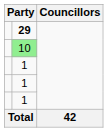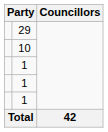29 | column 2: bold -> normal
10 | column 2: lightgreen background -> no background
